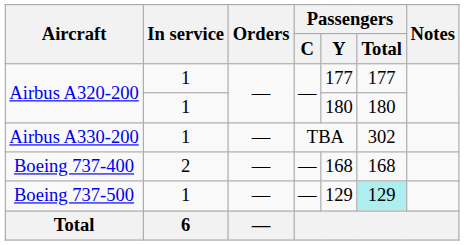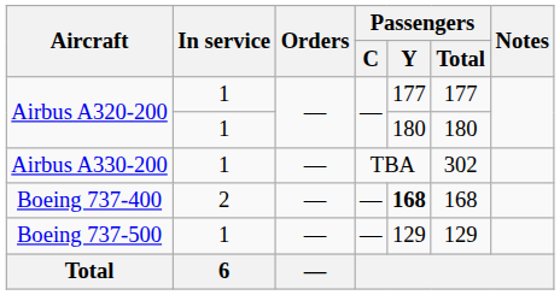Boeing 737-400 | Passengers / Y: normal -> bold
Boeing 737-500 | Passengers / Total: paleturquoise background -> no background
